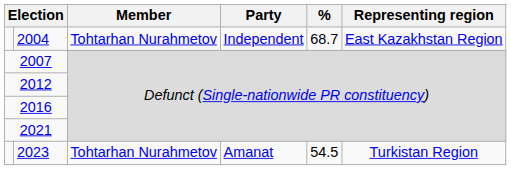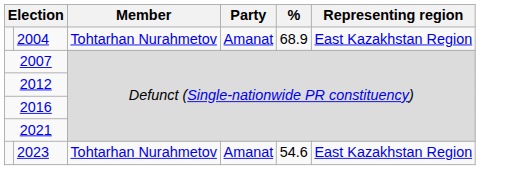2004 | Party: Independent -> Amanat
2004 | %: 68.7 -> 68.9
2023 | %: 54.5 -> 54.6
2023 | Representing region: Turkistan Region -> East Kazakhstan Region
